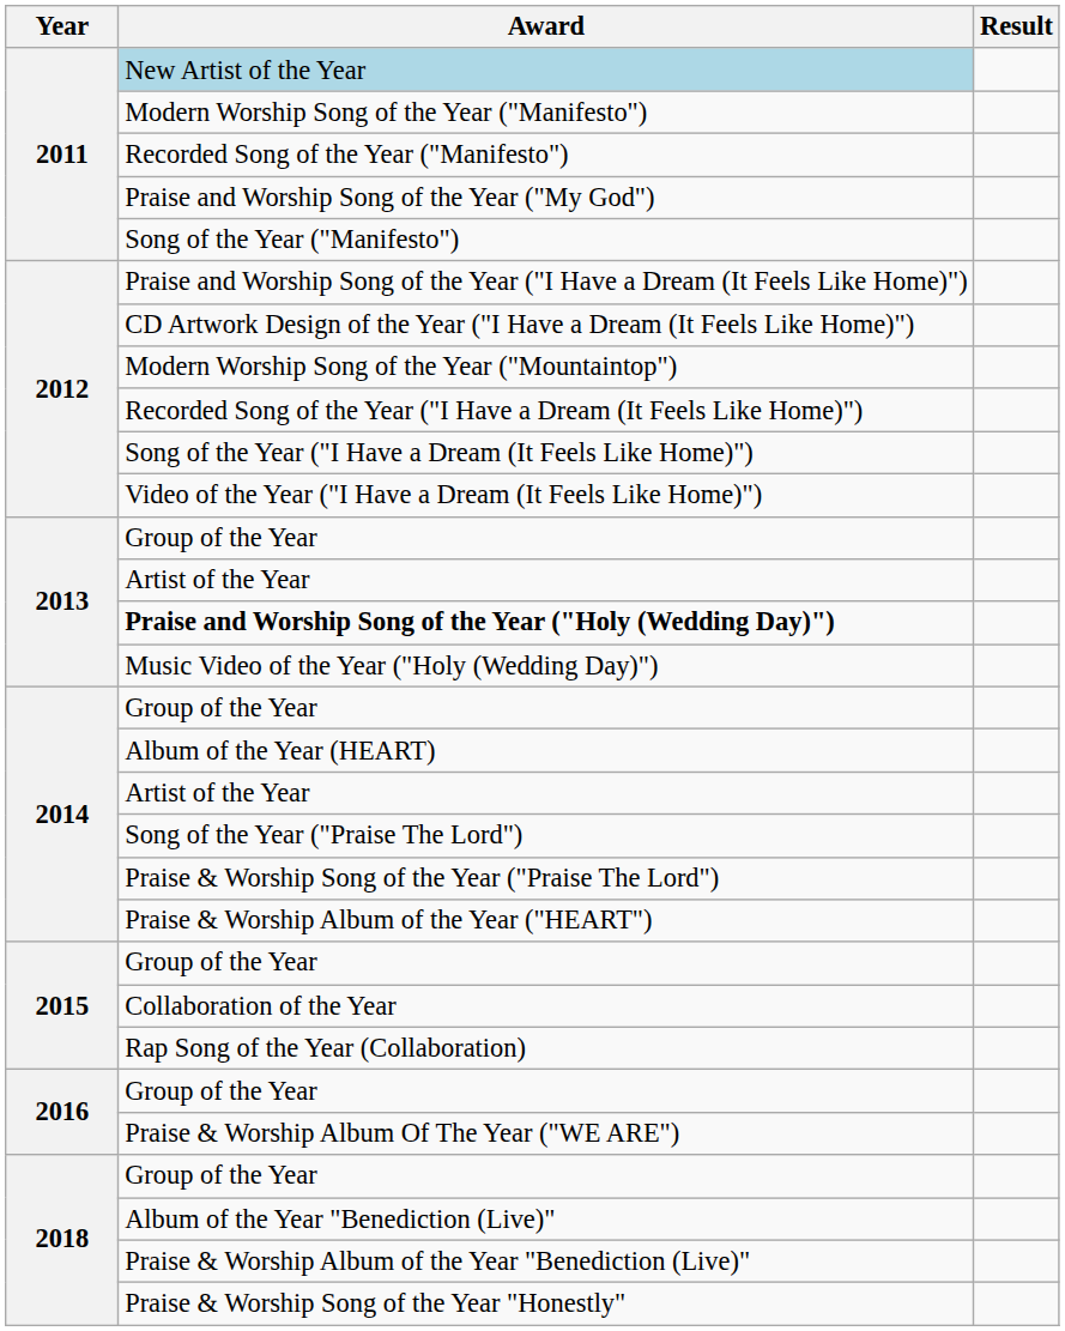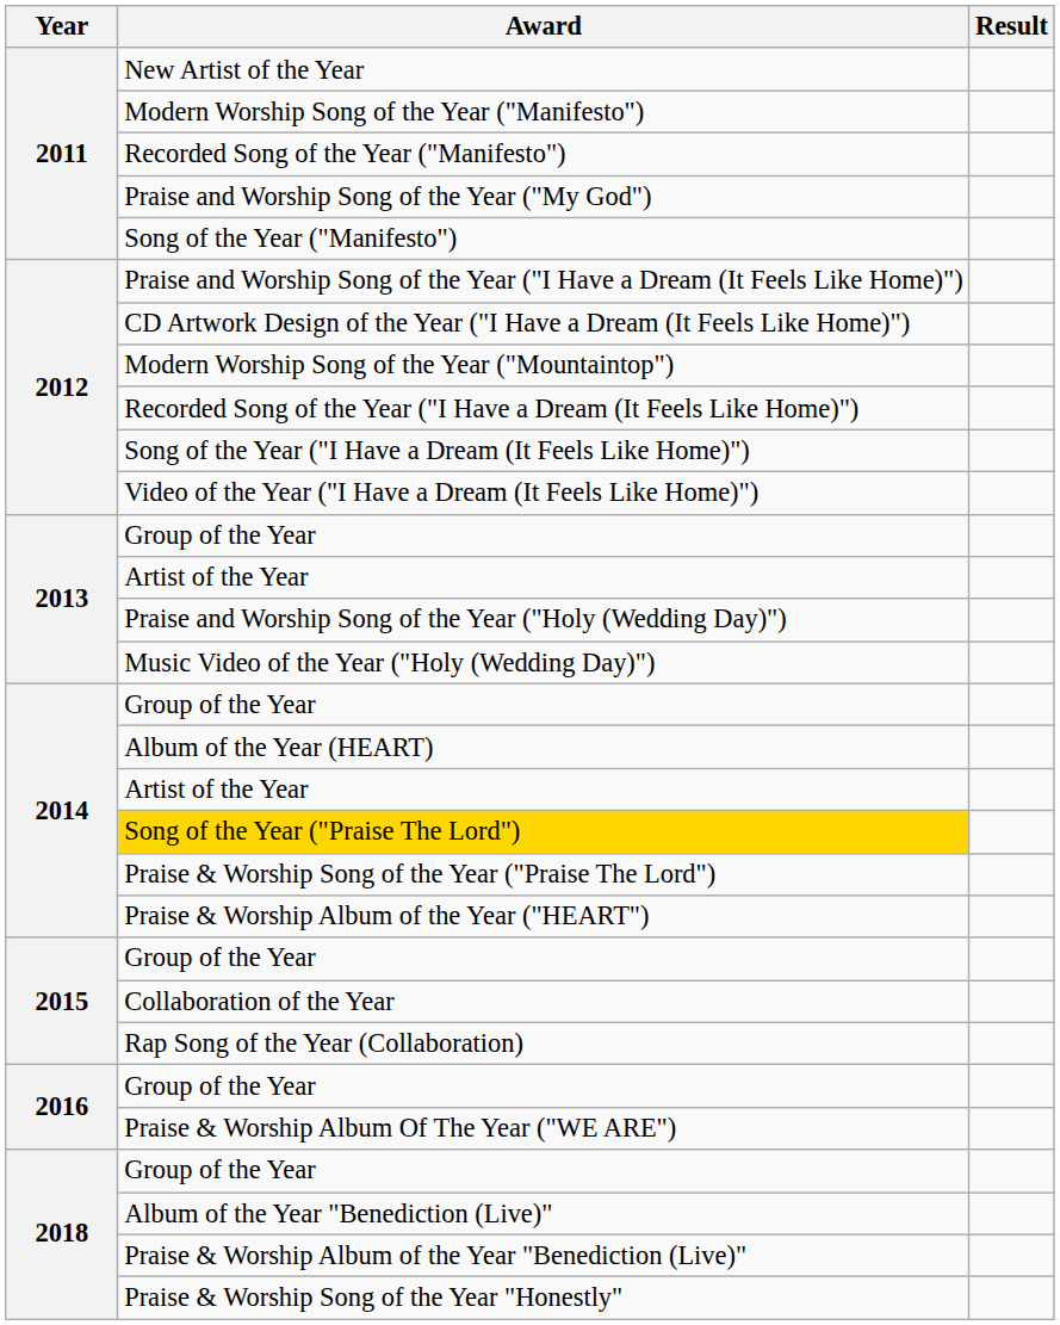New Artist of the Year | Award: lightblue background -> no background
Praise and Worship Song of the Year ("Holy (Wedding Day)") | Award: bold -> normal
Song of the Year ("Praise The Lord") | Award: no background -> gold background
